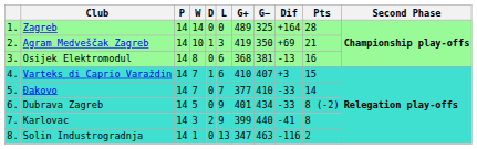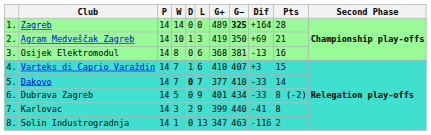Zagreb | G−: normal -> bold
Đakovo | D: normal -> bold
